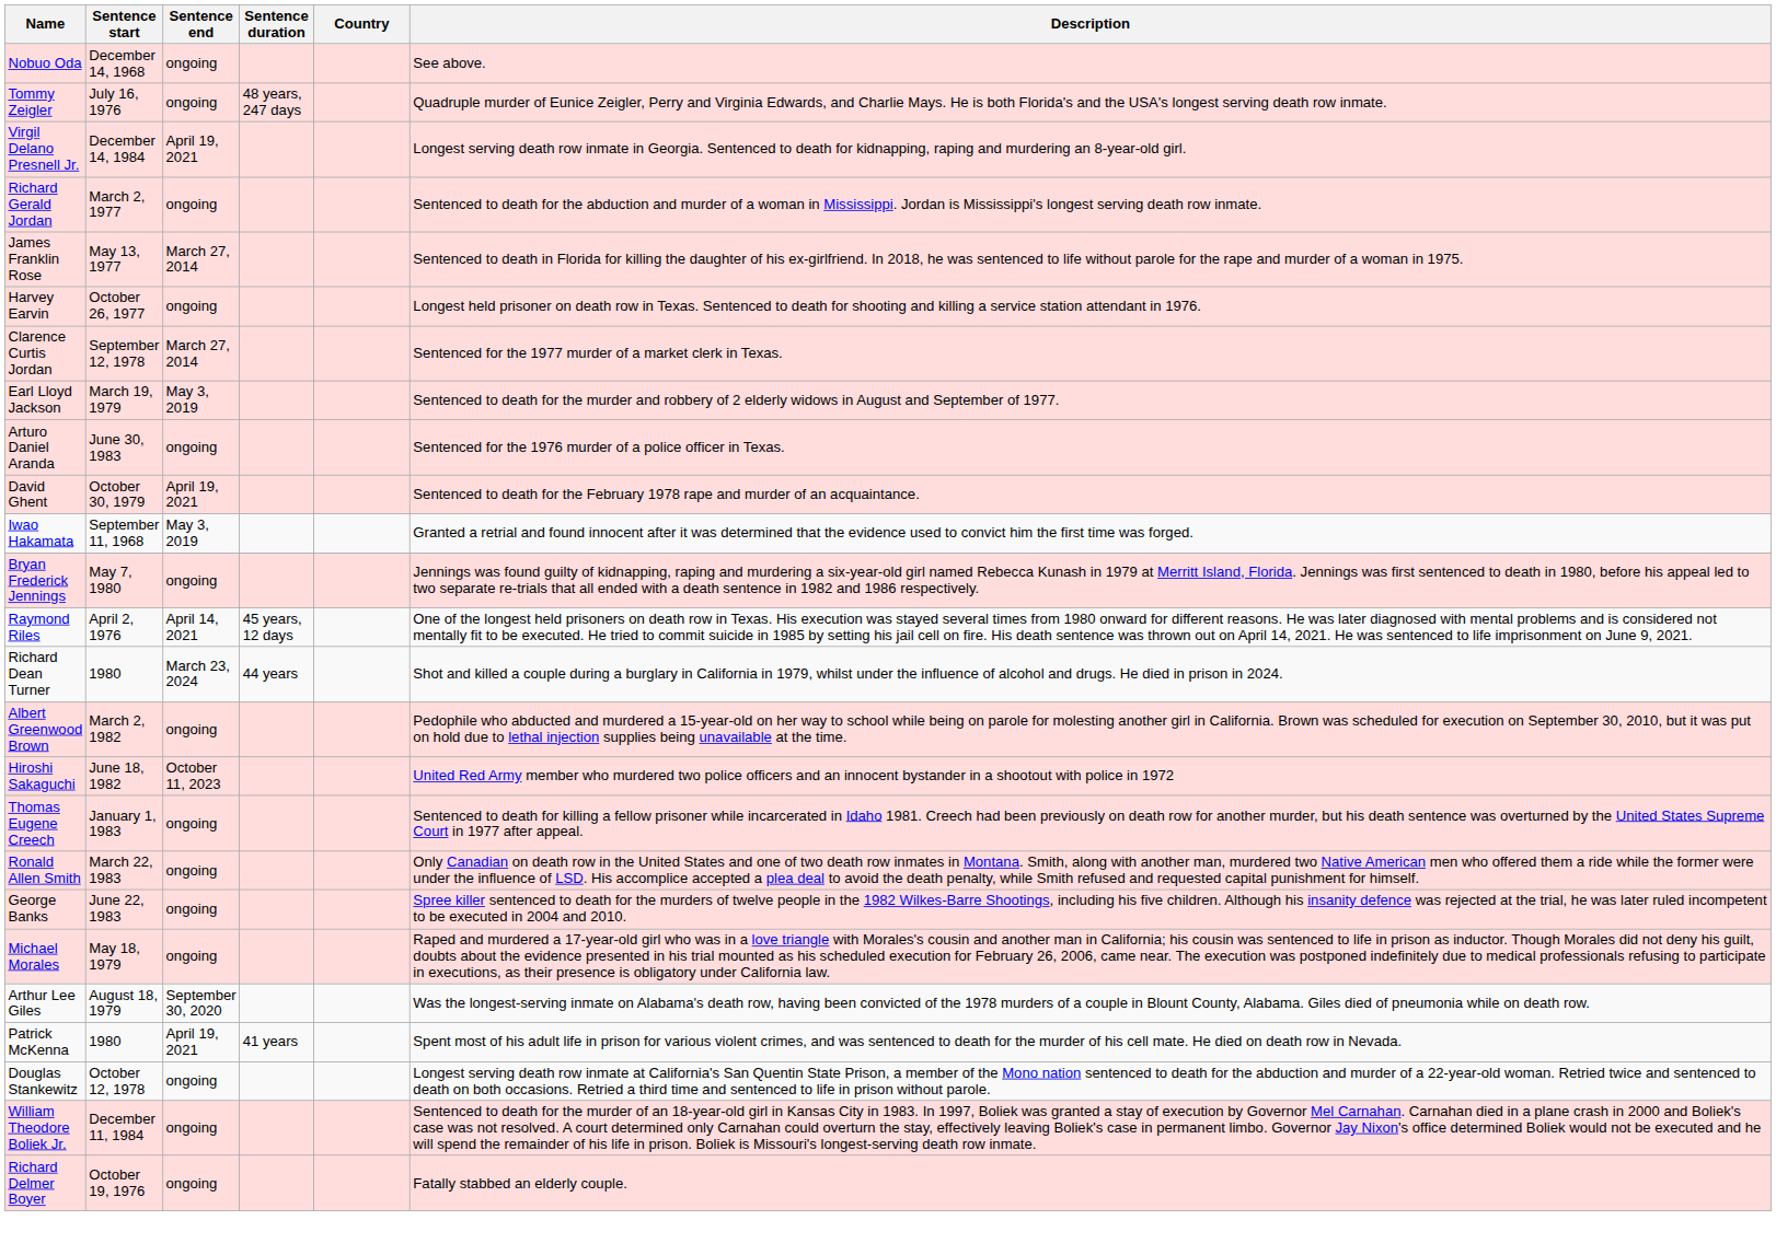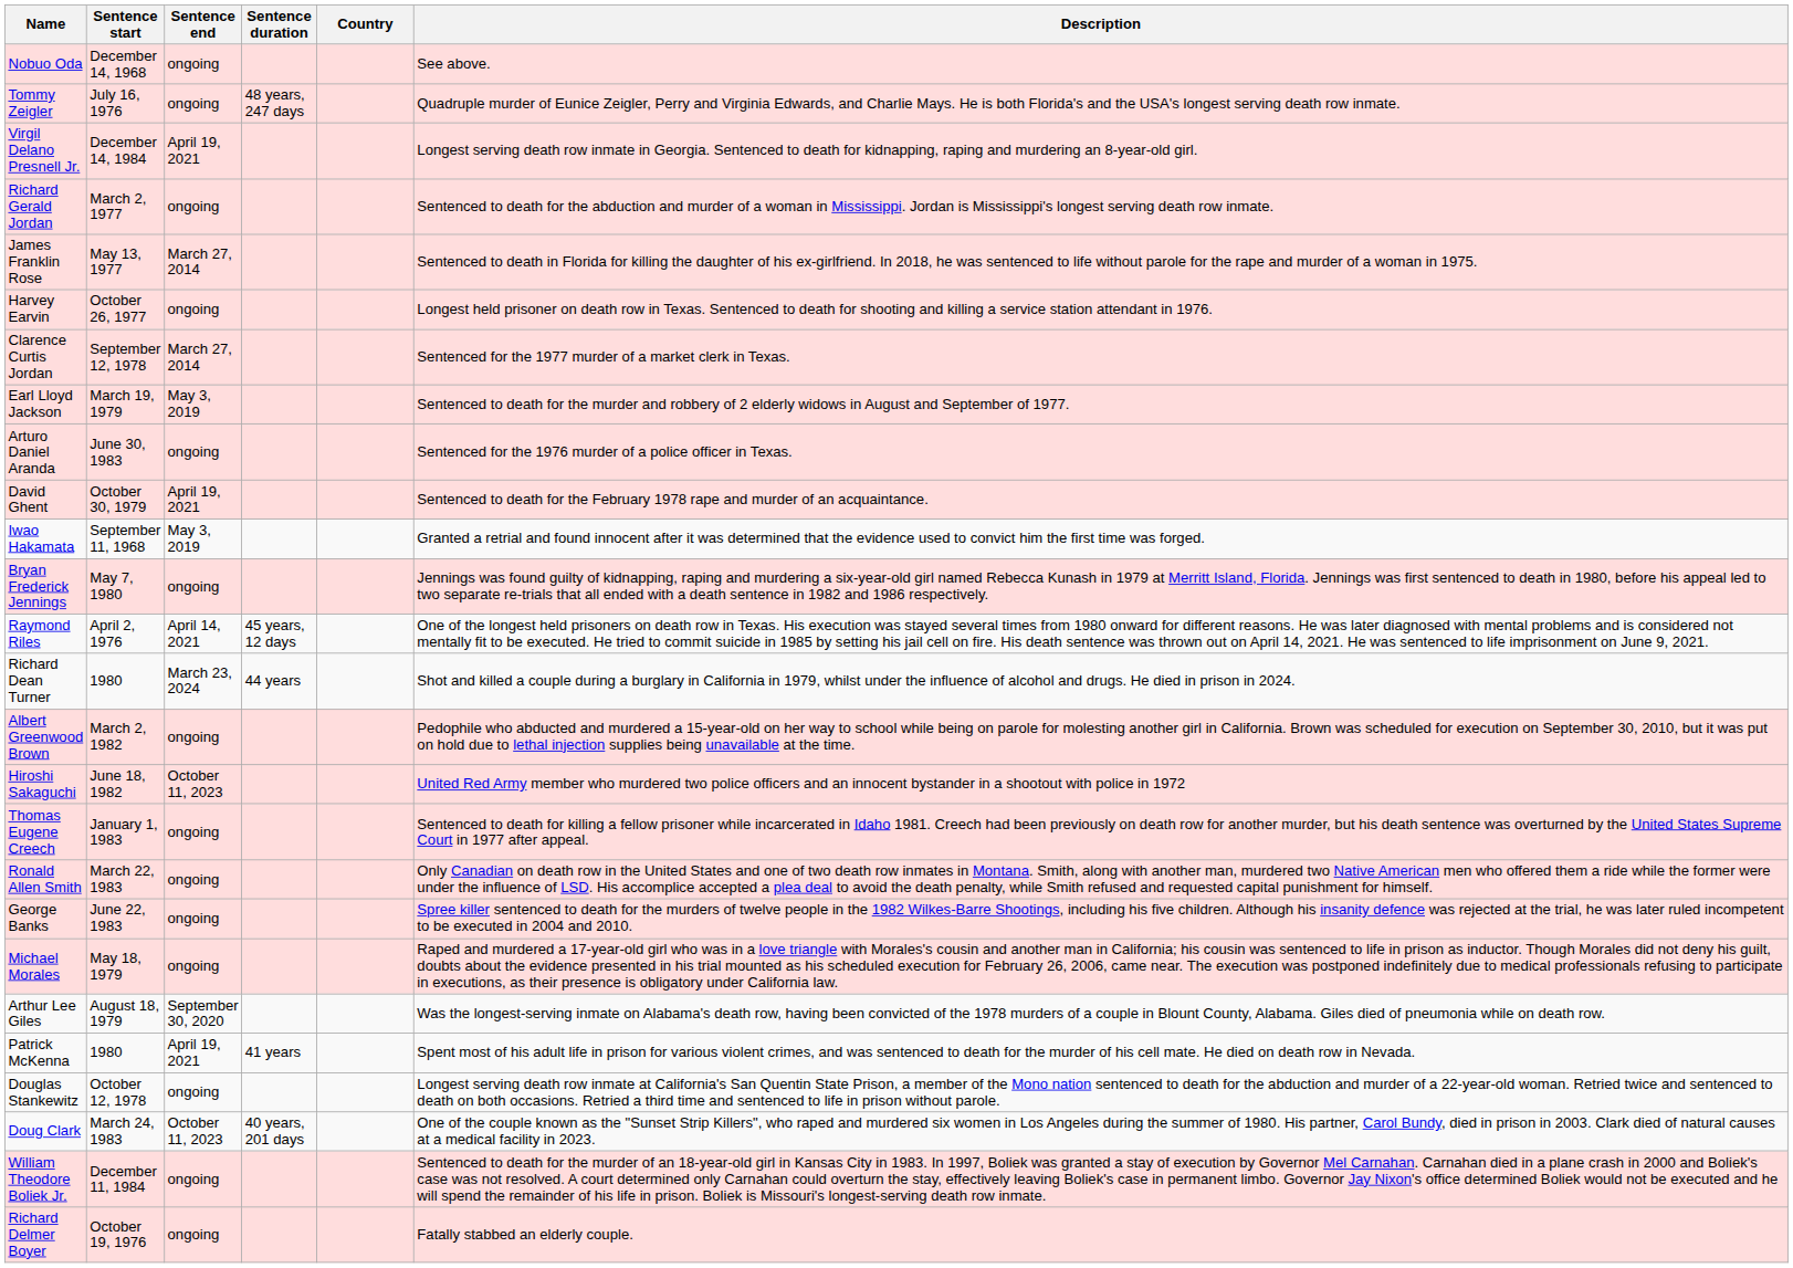+ row: Doug Clark | March 24, 1983 | October 11, 2023 | 40 years, 201 days | One of the couple known as the "Sunset Strip Killers", who raped and murdered six women in Los Angeles during the summer of 1980. His partner, Carol Bundy, died in prison in 2003. Clark died of natural causes at a medical facility in 2023.
